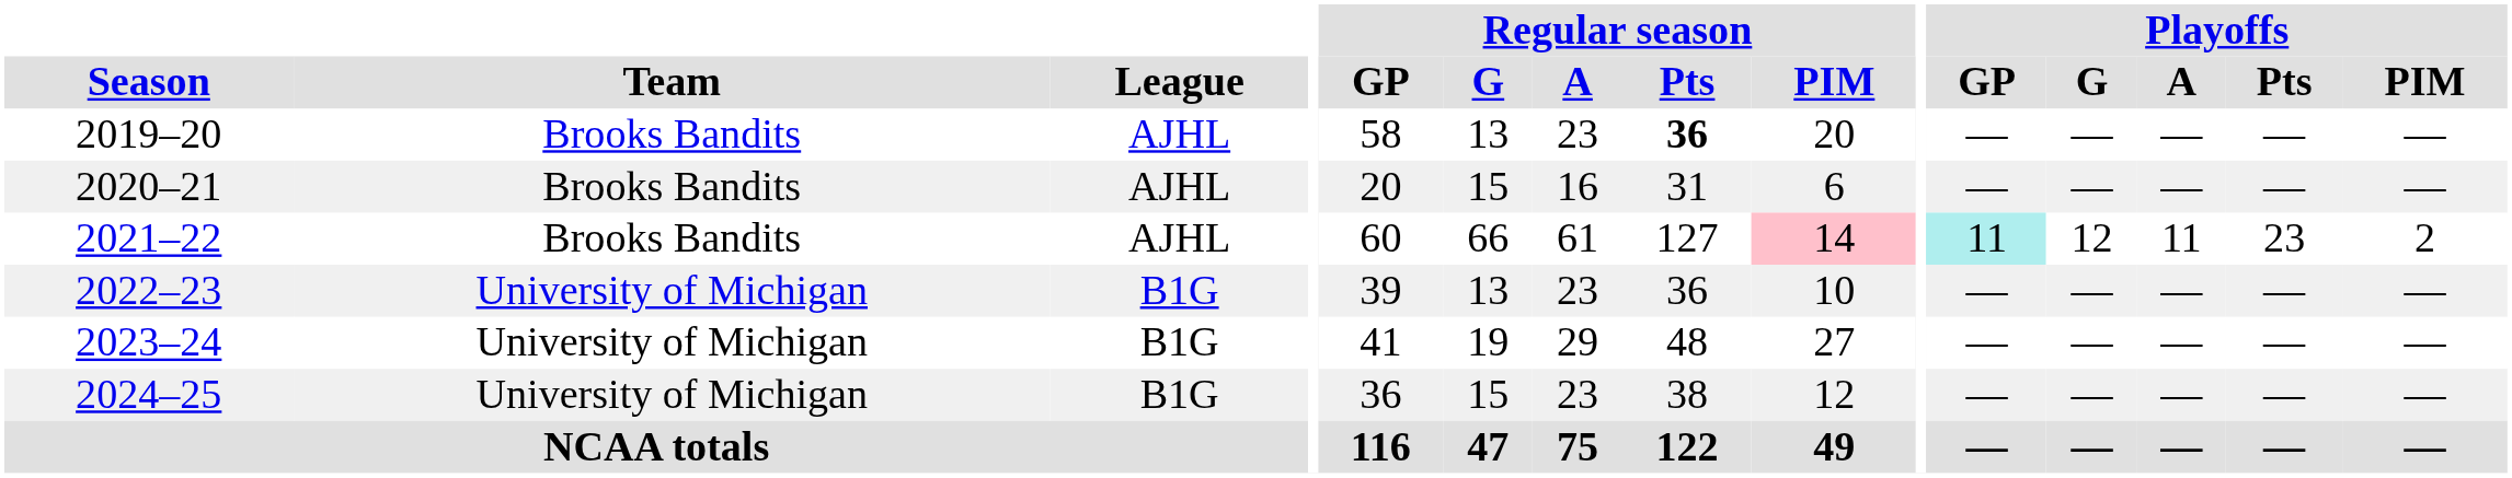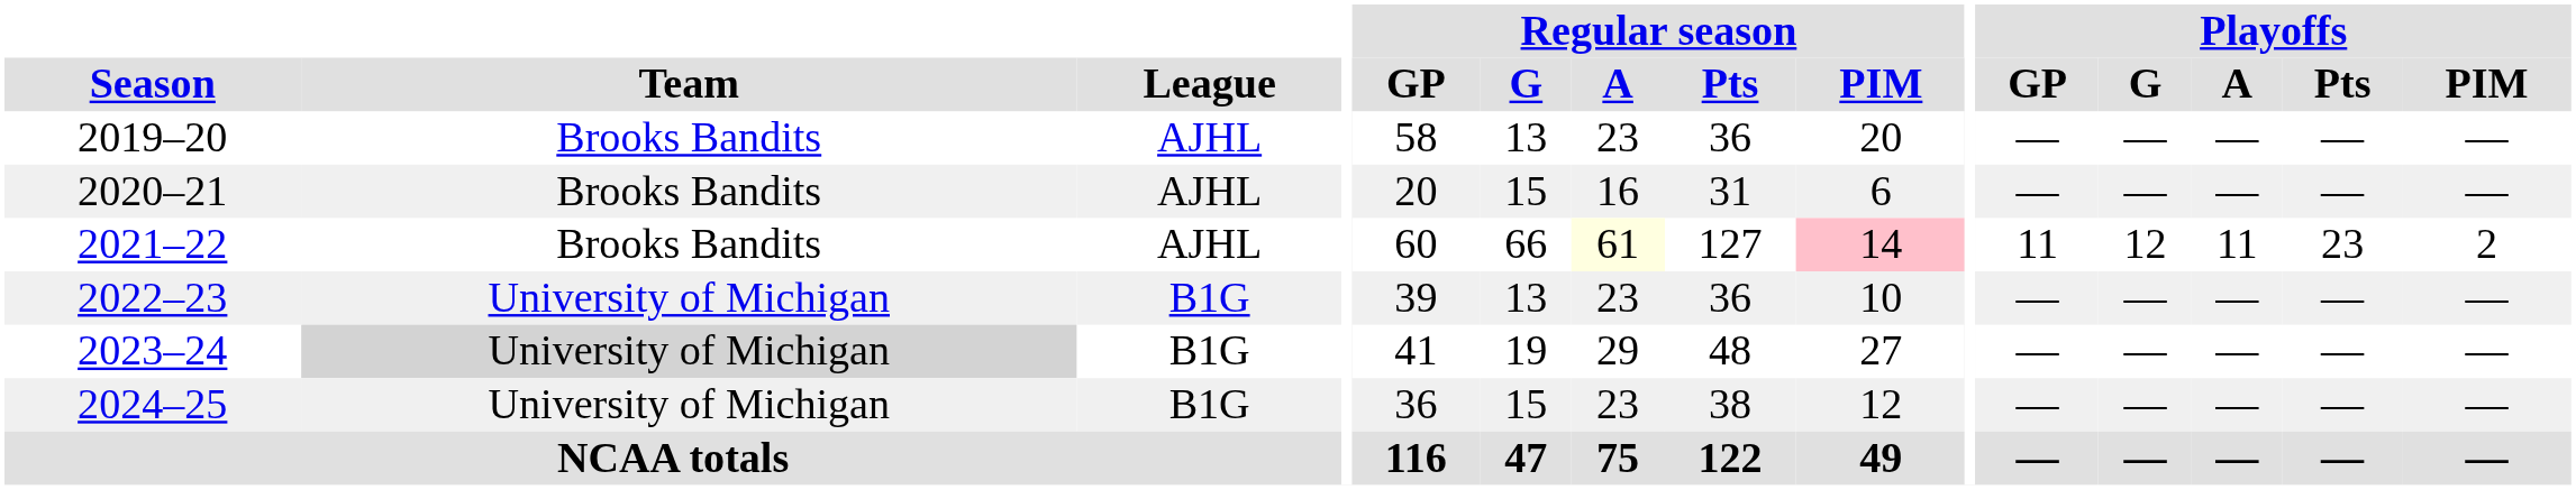2019–20 | Regular season / Pts: bold -> normal
2021–22 | Regular season / A: no background -> lightyellow background
2021–22 | Playoffs / GP: paleturquoise background -> no background
2023–24 | Team: no background -> lightgrey background
